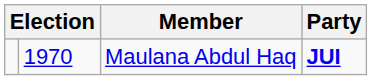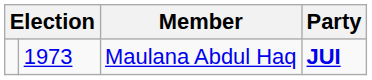Maulana Abdul Haq | column 2: 1970 -> 1973
